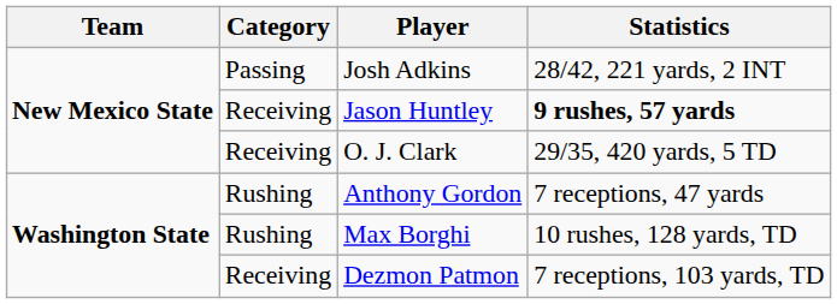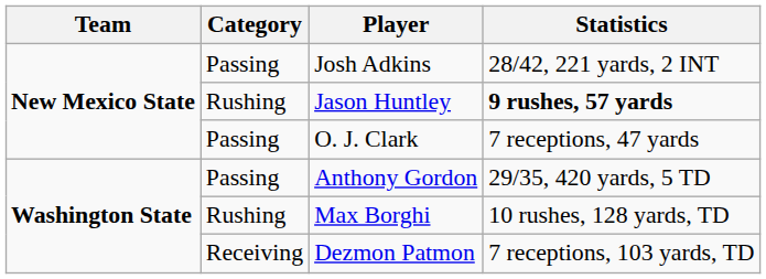Jason Huntley | Category: Receiving -> Rushing
O. J. Clark | Category: Receiving -> Passing
O. J. Clark | Statistics: 29/35, 420 yards, 5 TD -> 7 receptions, 47 yards
Anthony Gordon | Category: Rushing -> Passing
Anthony Gordon | Statistics: 7 receptions, 47 yards -> 29/35, 420 yards, 5 TD
